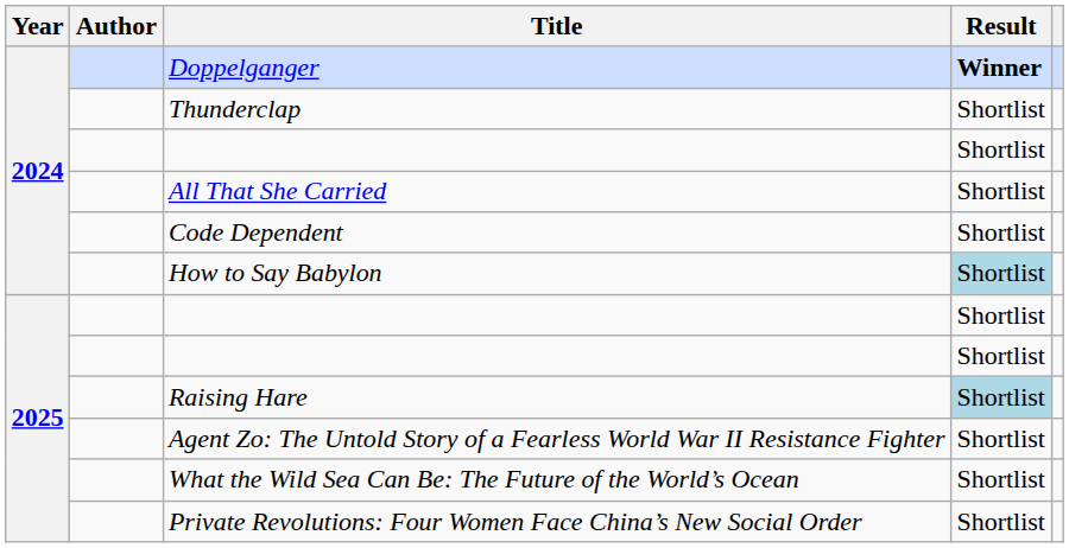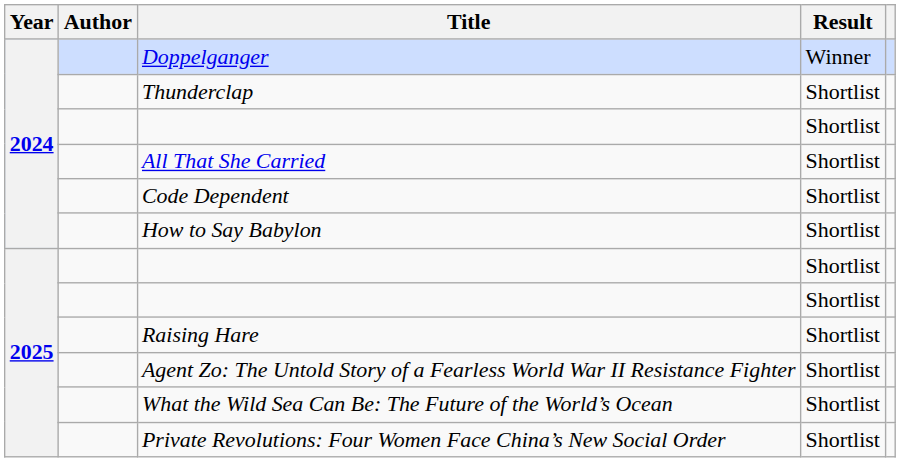Doppelganger | Result: bold -> normal
How to Say Babylon | Result: lightblue background -> no background
Raising Hare | Result: lightblue background -> no background
